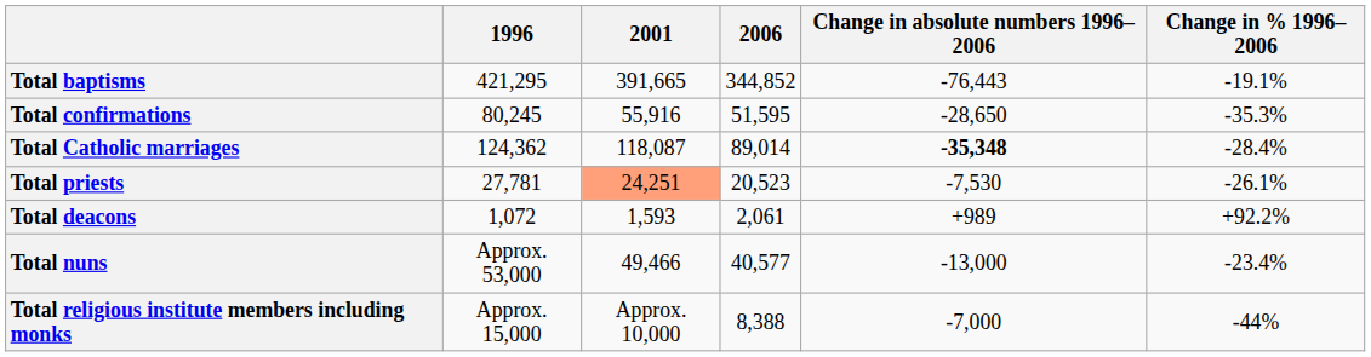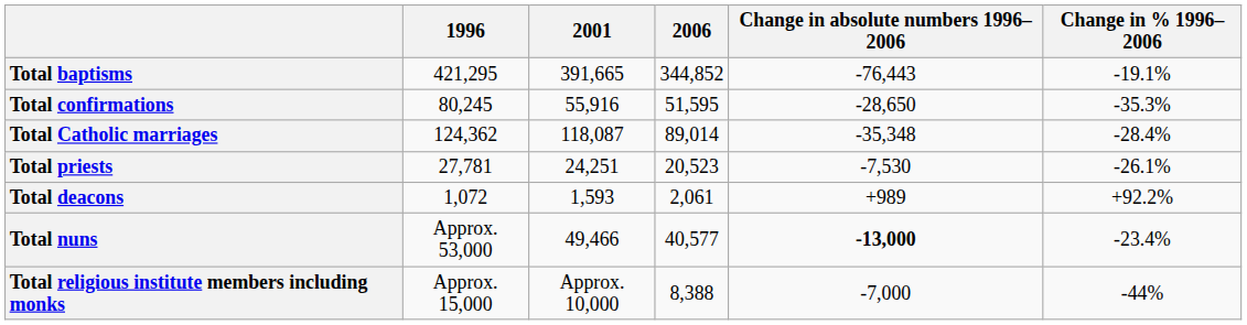row 4 | Change in absolute numbers 1996–2006: bold -> normal
row 5 | 2001: lightsalmon background -> no background
row 7 | Change in absolute numbers 1996–2006: normal -> bold
